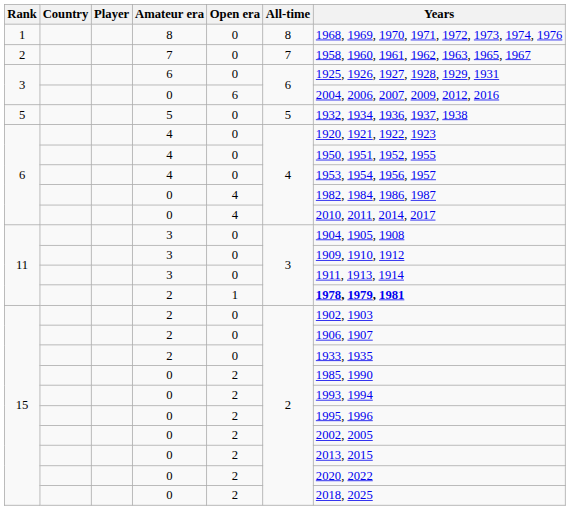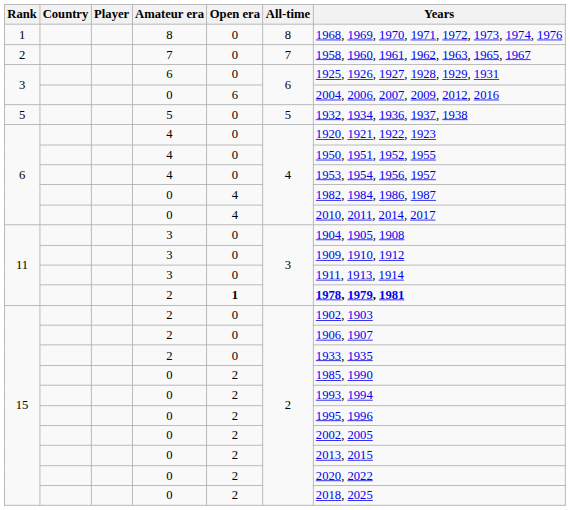11 / 2 | Open era: normal -> bold
